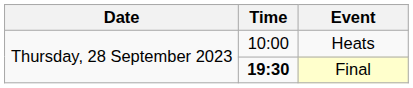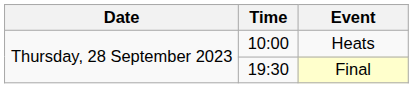Final | Time: bold -> normal
